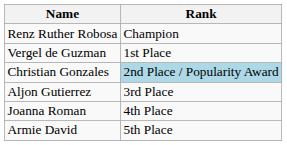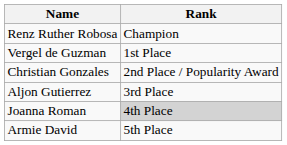Christian Gonzales | Rank: lightblue background -> no background
Joanna Roman | Rank: no background -> lightgrey background
